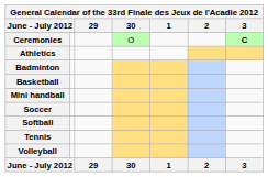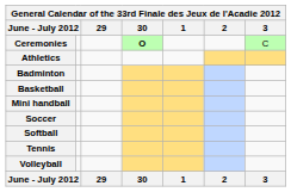Ceremonies | 30: normal -> bold
Ceremonies | 3: bold -> normal
